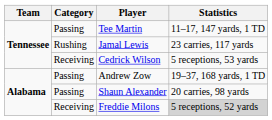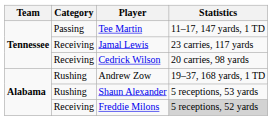Jamal Lewis | Category: Rushing -> Receiving
Cedrick Wilson | Statistics: 5 receptions, 53 yards -> 20 carries, 98 yards
Andrew Zow | Category: Passing -> Rushing
Shaun Alexander | Category: Passing -> Rushing
Shaun Alexander | Statistics: 20 carries, 98 yards -> 5 receptions, 53 yards
